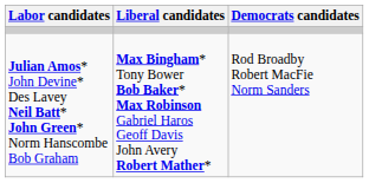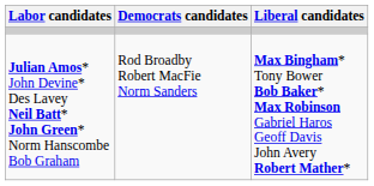columns swapped: Liberal candidates <-> Democrats candidates
